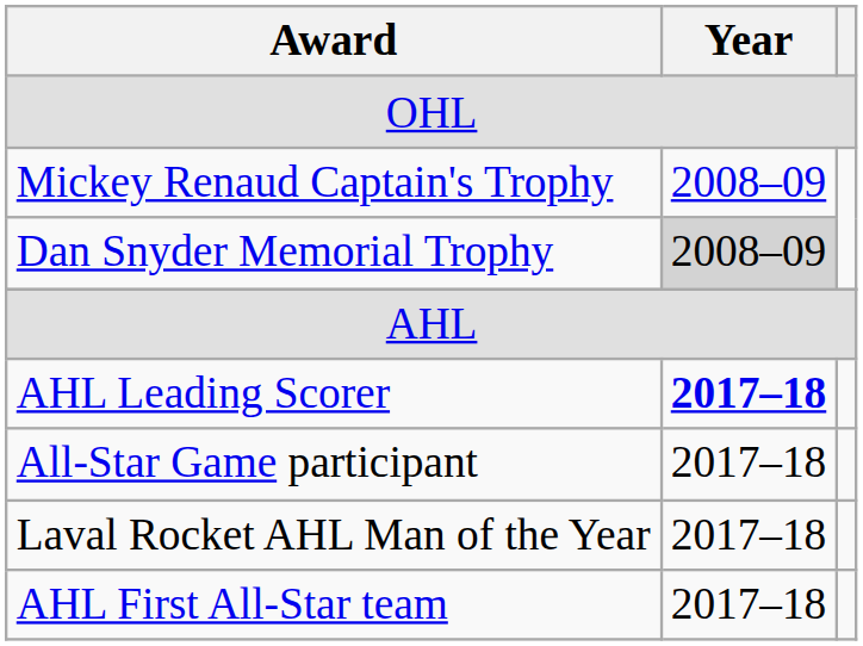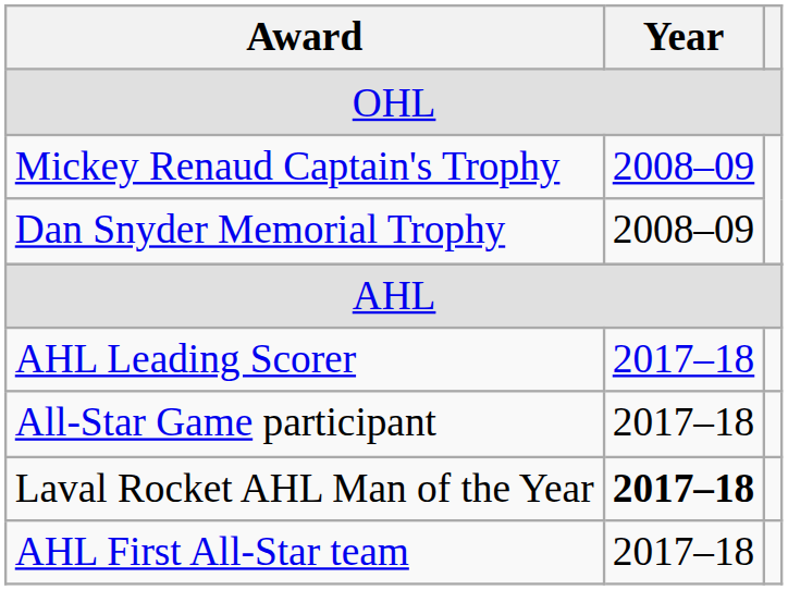Dan Snyder Memorial Trophy | Year: lightgrey background -> no background
AHL Leading Scorer | Year: bold -> normal
Laval Rocket AHL Man of the Year | Year: normal -> bold
